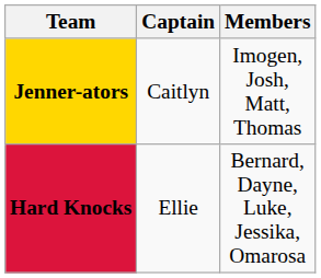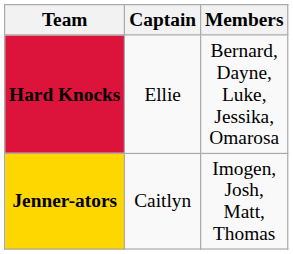rows swapped: Jenner-ators <-> Hard Knocks
